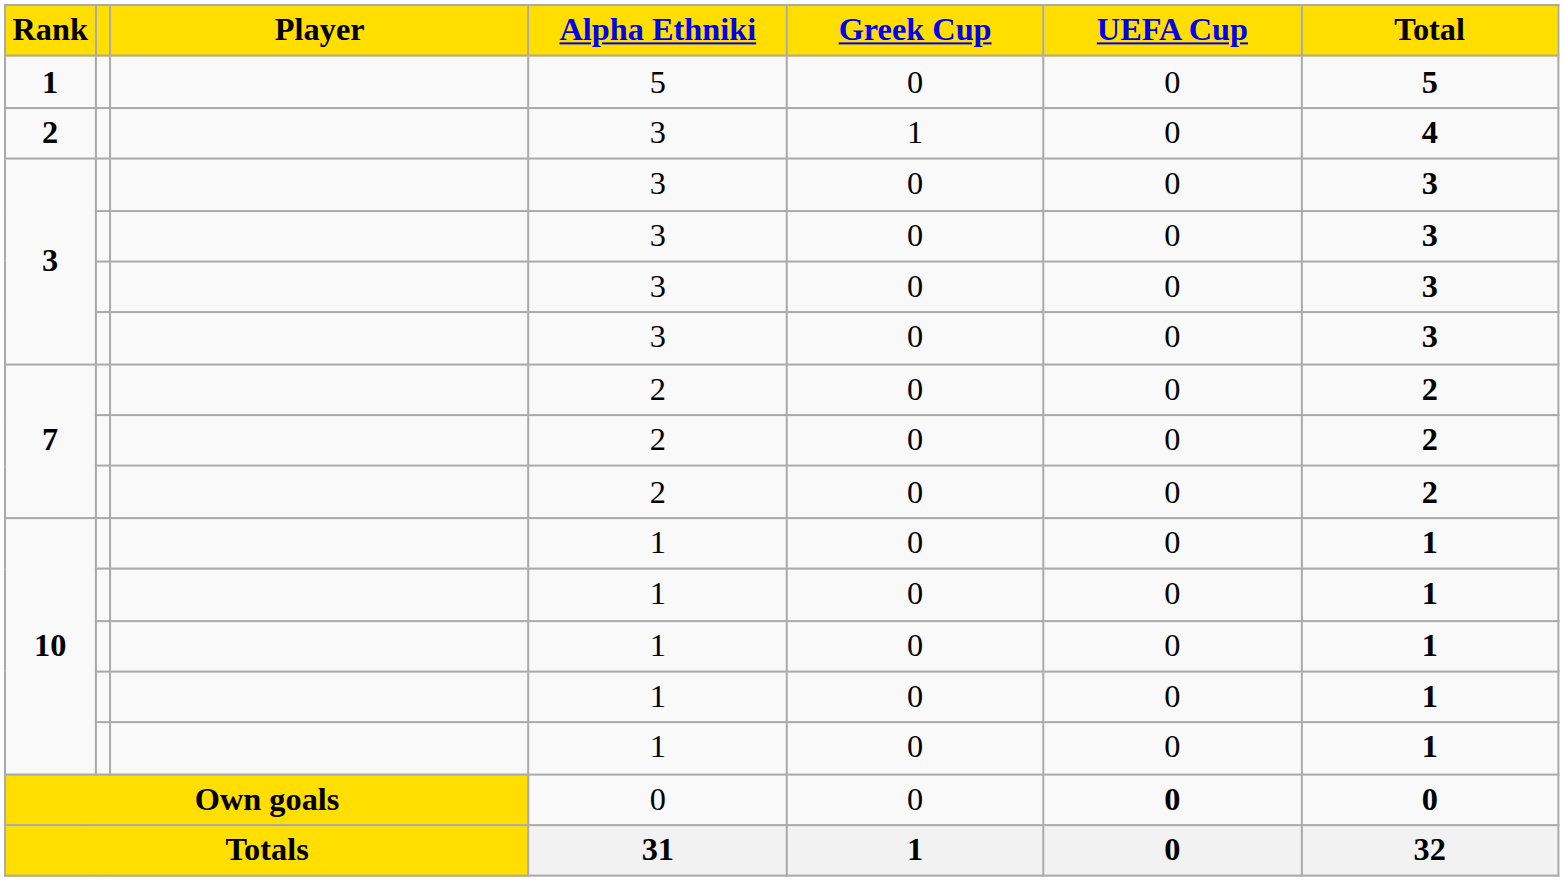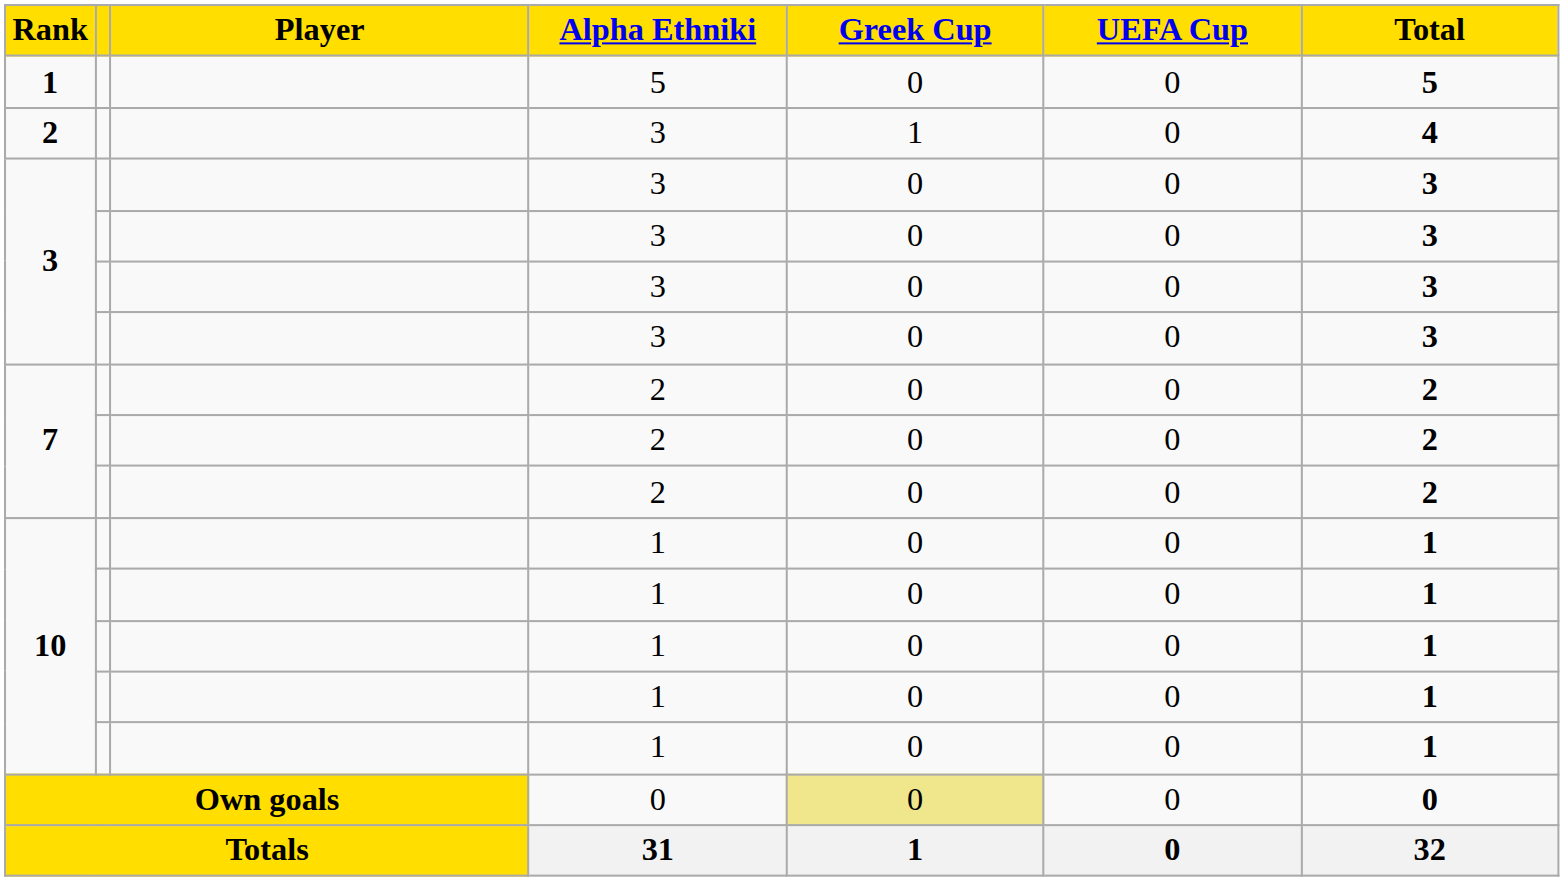Own goals | Greek Cup: no background -> khaki background
Own goals | UEFA Cup: bold -> normal
